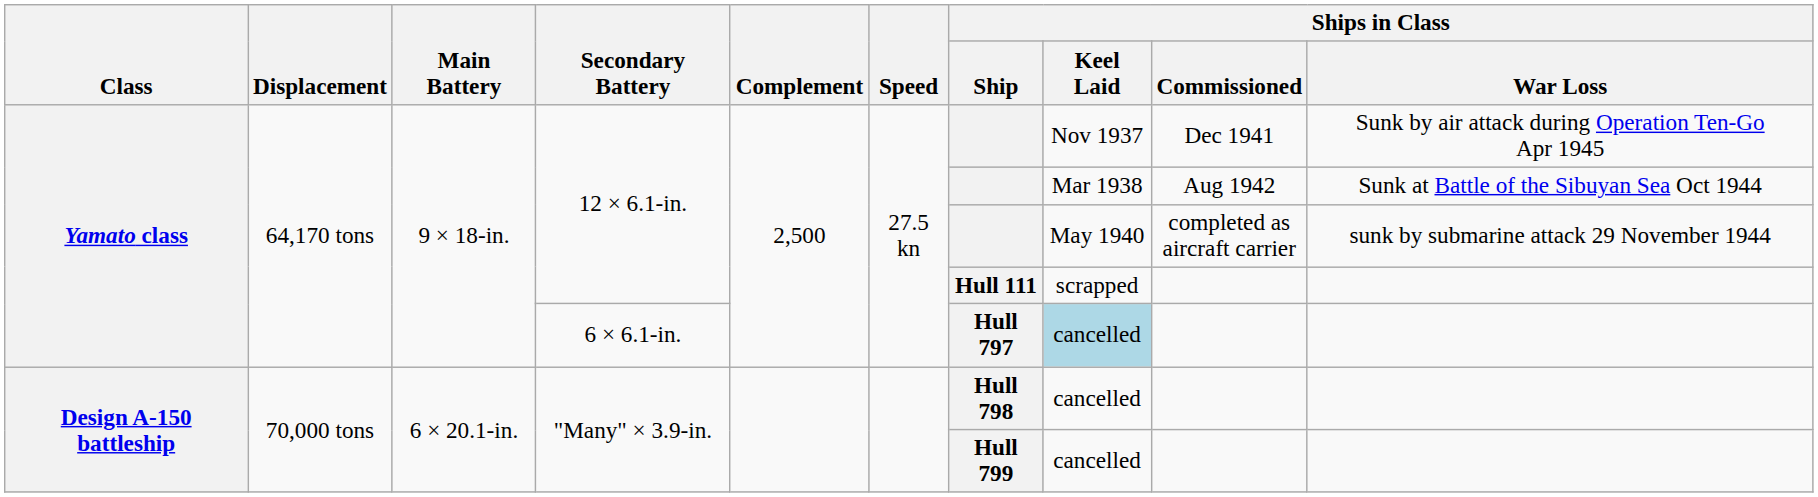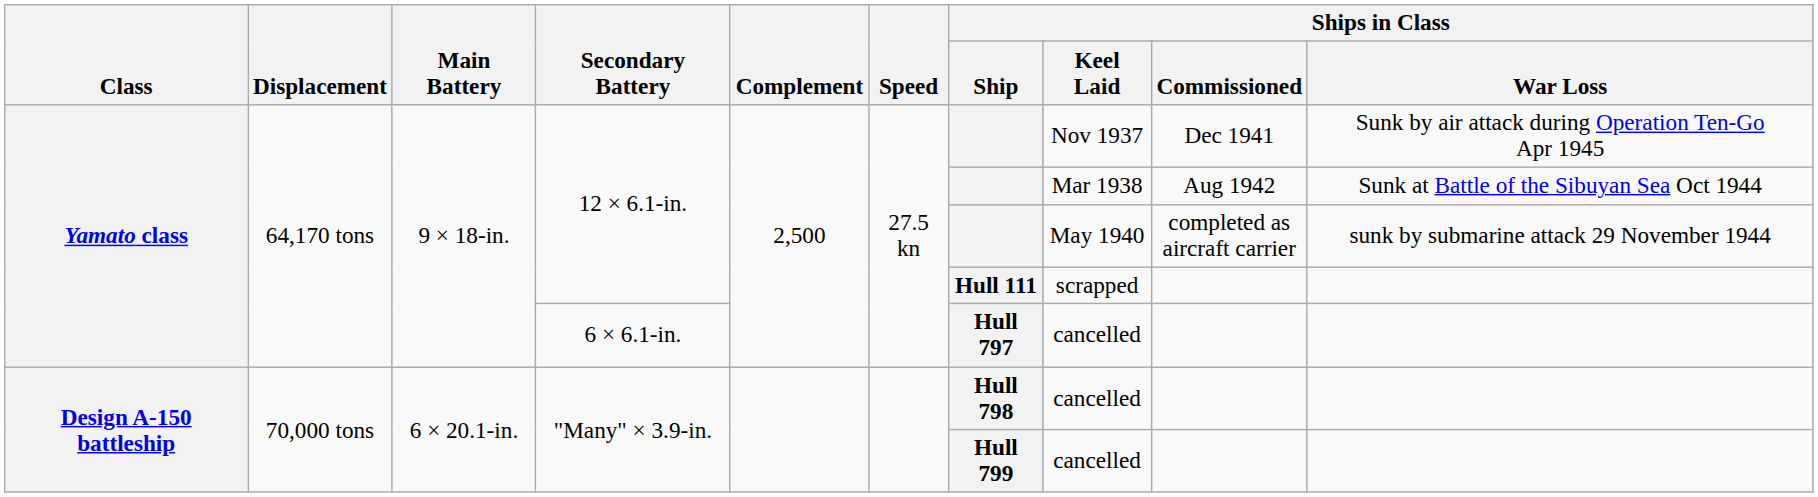6 × 6.1-in. | Ships in Class / Keel Laid: lightblue background -> no background
